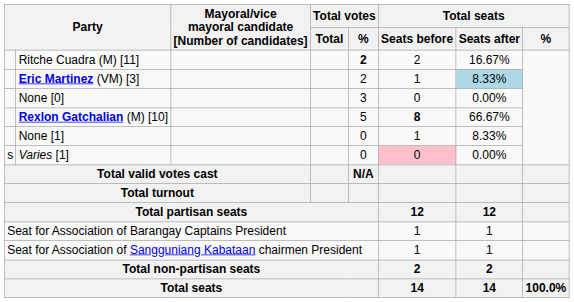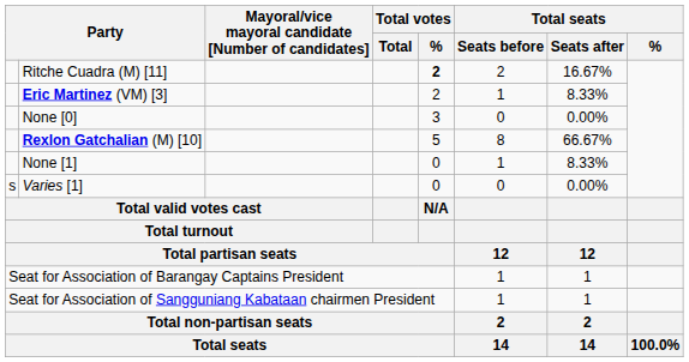Eric Martinez (VM) [3] | Total seats / Seats after: lightblue background -> no background
Rexlon Gatchalian (M) [10] | Total seats / Seats before: bold -> normal
Varies [1] | Total seats / Seats before: pink background -> no background
